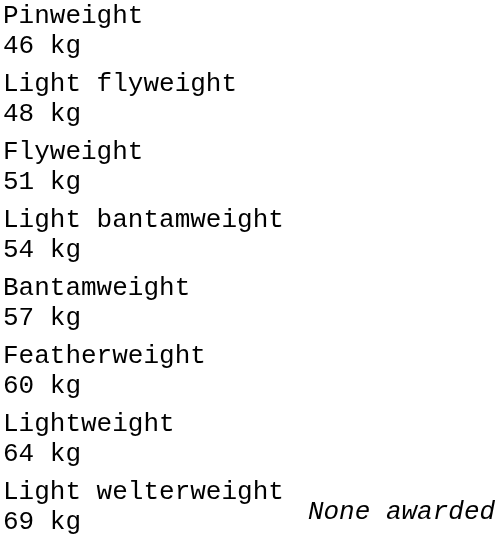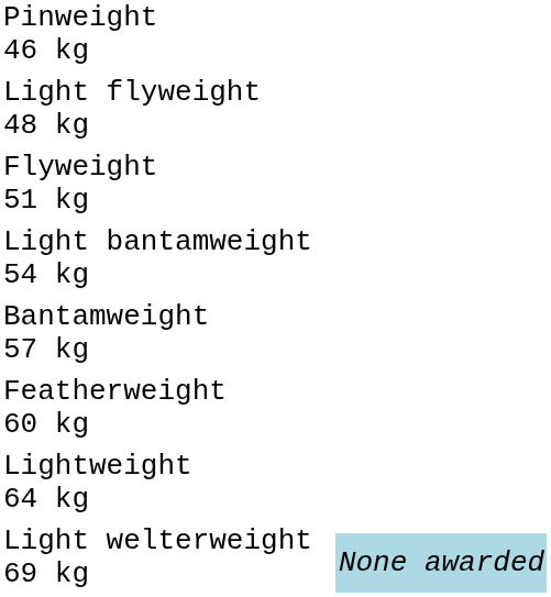Light welterweight 69 kg / None awarded | column 2: no background -> lightblue background
